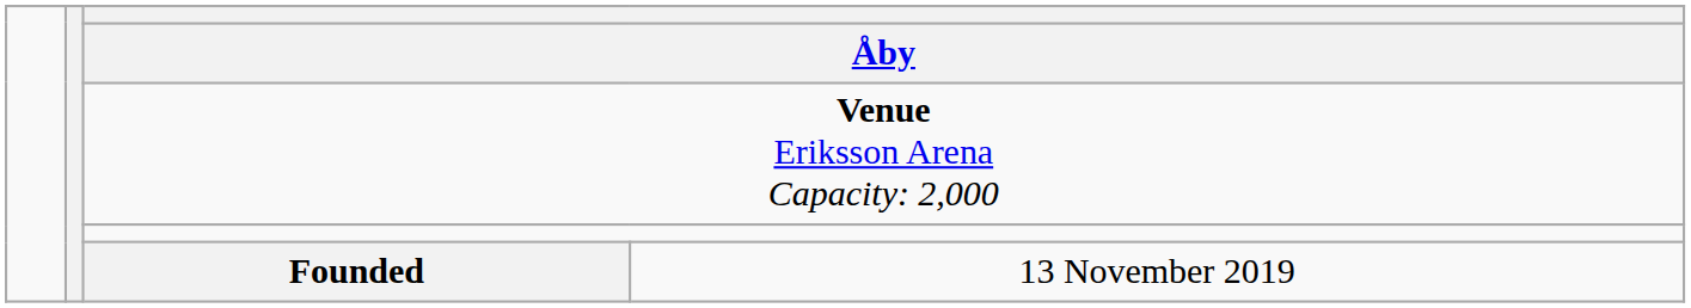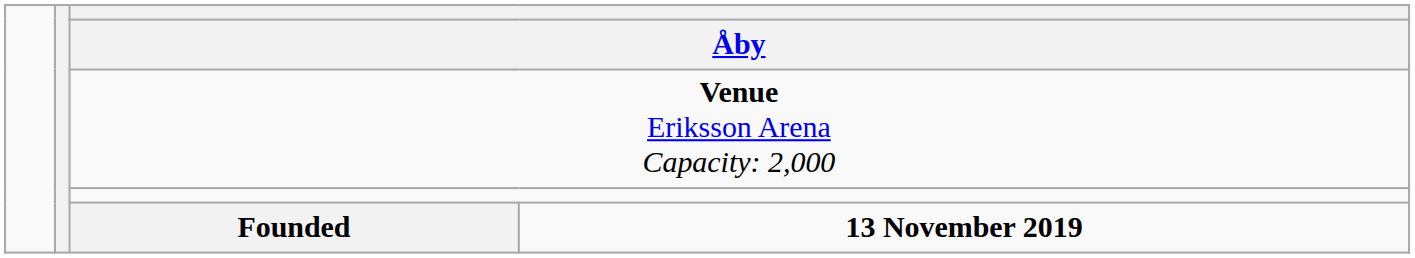Founded | column 4: normal -> bold
